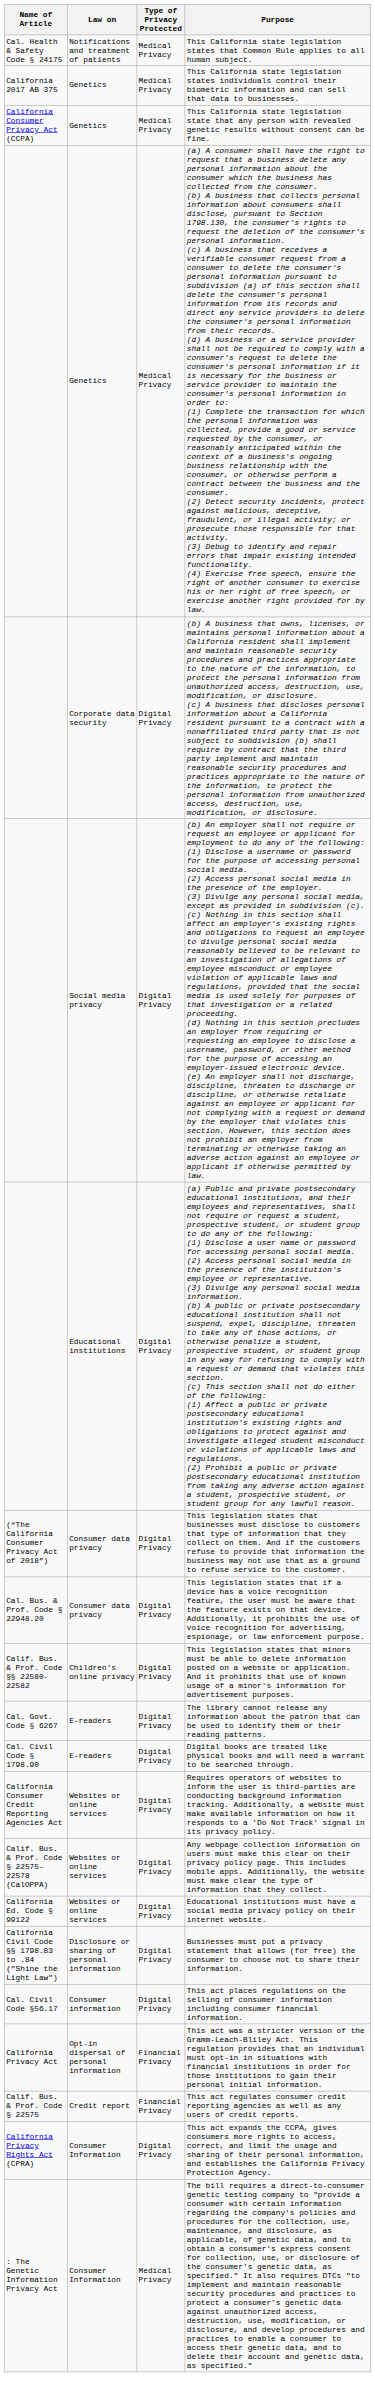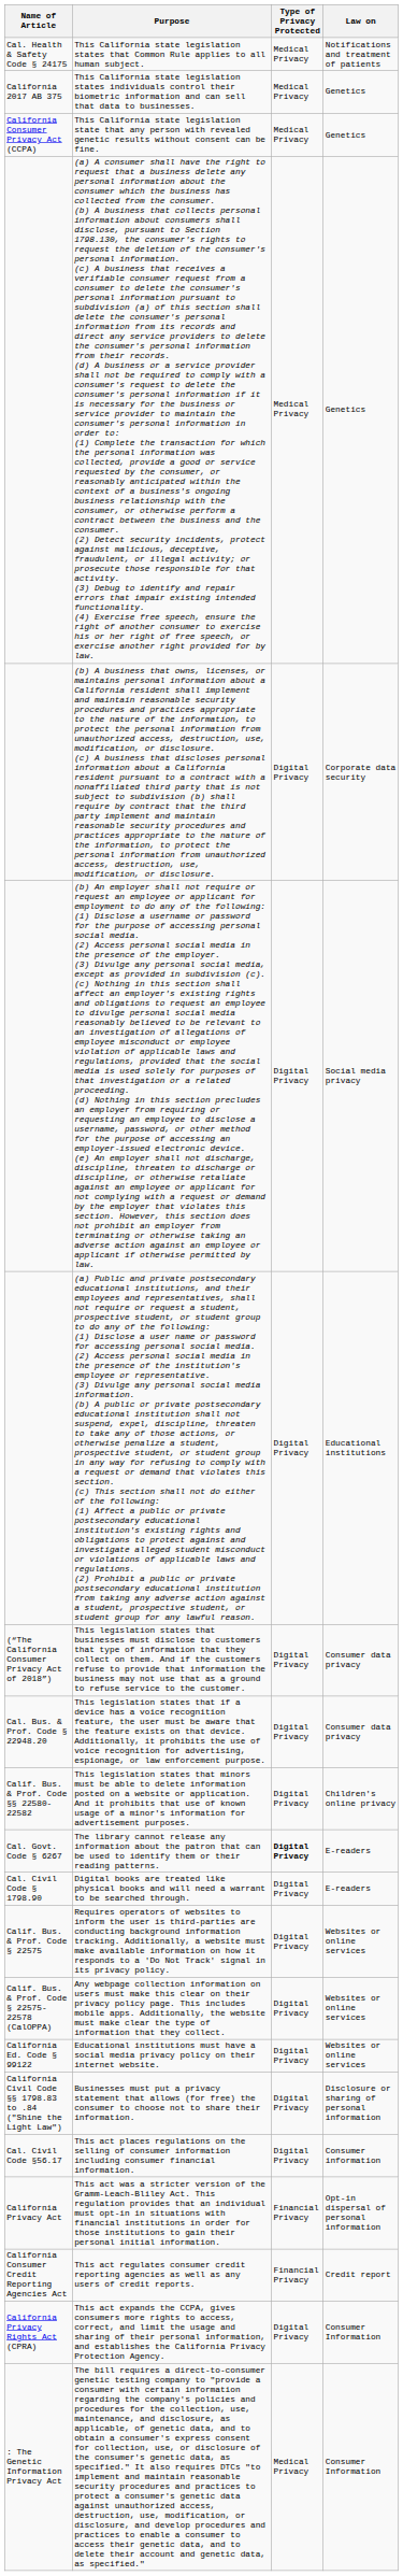columns swapped: Purpose <-> Law on
row 12 | Type of Privacy Protected: normal -> bold
row 14 | Name of Article: California Consumer Credit Reporting Agencies Act -> Calif. Bus. & Prof. Code § 22575
row 20 | Name of Article: Calif. Bus. & Prof. Code § 22575 -> California Consumer Credit Reporting Agencies Act
